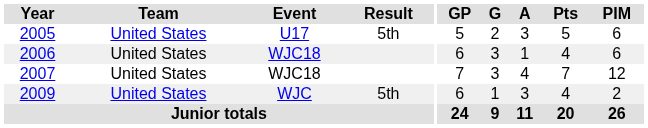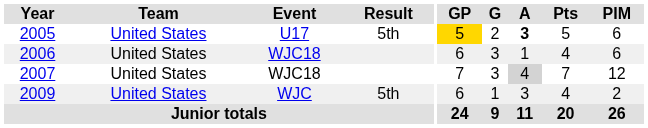2005 | GP: no background -> gold background
2005 | A: normal -> bold
2007 | A: no background -> lightgrey background
